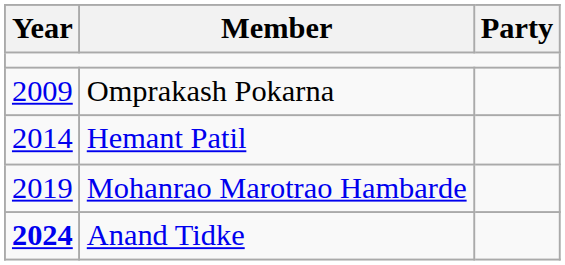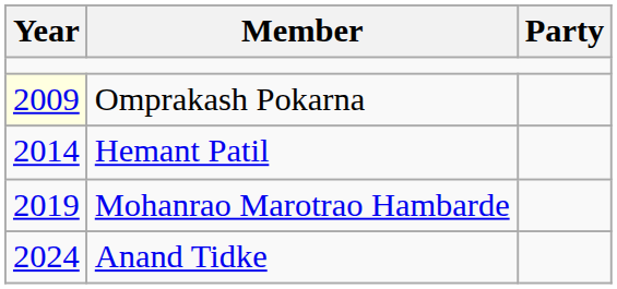Omprakash Pokarna | Year: no background -> lightyellow background
Anand Tidke | Year: bold -> normal
